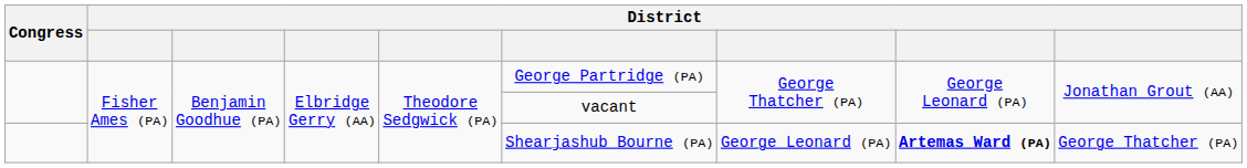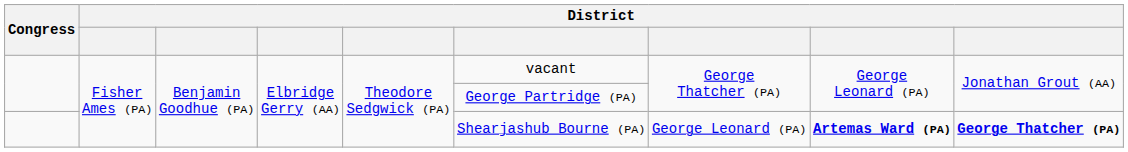row 3 | column 6: George Partridge (PA) -> vacant
row 4 | column 6: vacant -> George Partridge (PA)
row 5 | column 9: normal -> bold
